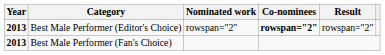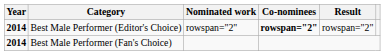Best Male Performer (Editor's Choice) | Year: 2013 -> 2014
Best Male Performer (Fan's Choice) | Year: 2013 -> 2014
